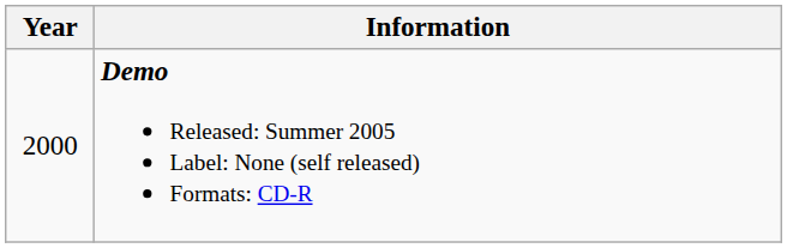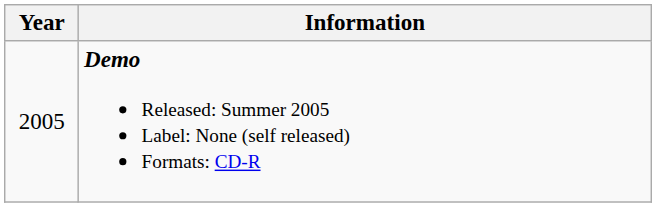row 2 | Year: 2000 -> 2005
